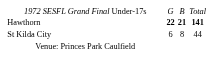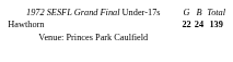Hawthorn | column 3: 21 -> 24
Hawthorn | column 4: 141 -> 139
- row: St Kilda City | 6 | 8 | 44
